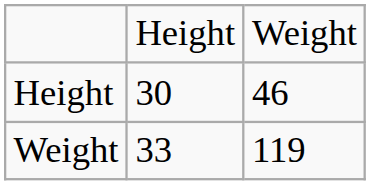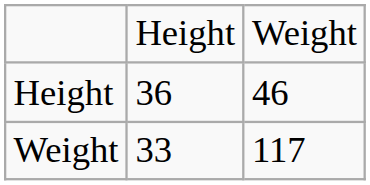row 2 | column 2: 30 -> 36
row 3 | column 3: 119 -> 117
